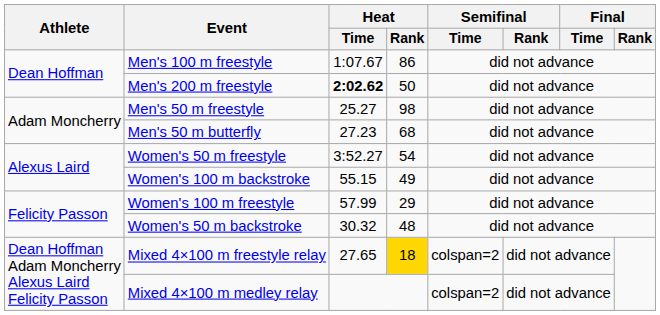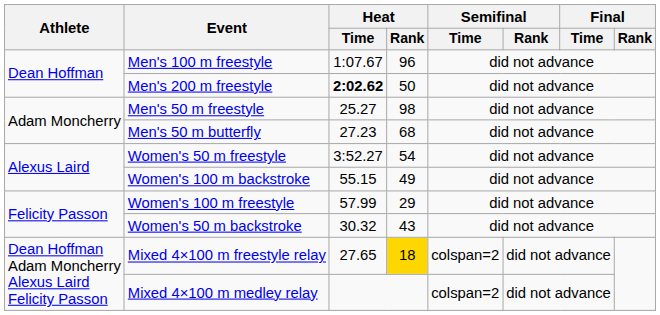Men's 100 m freestyle | Heat / Rank: 86 -> 96
Women's 50 m backstroke | Heat / Rank: 48 -> 43
